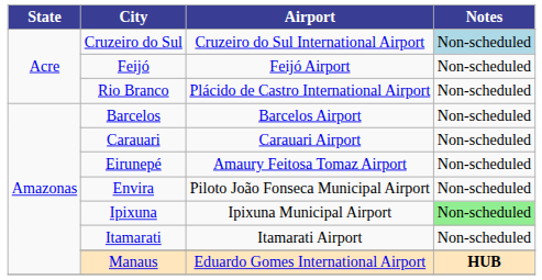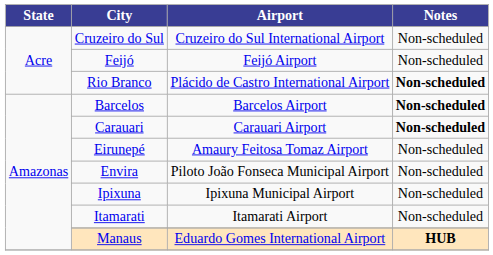Cruzeiro do Sul | Notes: lightblue background -> no background
Rio Branco | Notes: normal -> bold
Barcelos | Notes: normal -> bold
Carauari | Notes: normal -> bold
Ipixuna | Notes: lightgreen background -> no background
